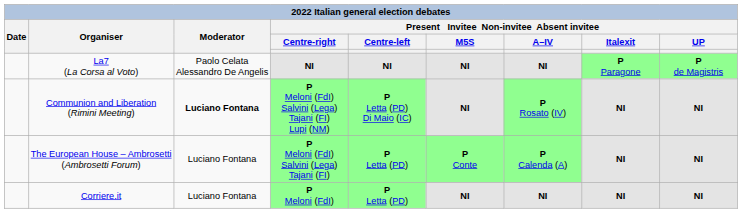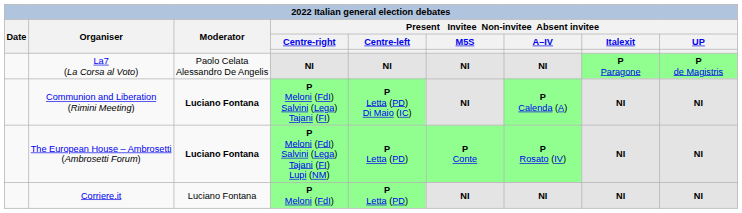Communion and Liberation (Rimini Meeting) | Present Invitee Non-invitee Absent invitee / Centre-right: P Meloni (FdI) Salvini (Lega) Tajani (FI) Lupi (NM) -> P Meloni (FdI) Salvini (Lega) Tajani (FI)
Communion and Liberation (Rimini Meeting) | Present Invitee Non-invitee Absent invitee / A–IV: P Rosato (IV) -> P Calenda (A)
The European House – Ambrosetti (Ambrosetti Forum) | Moderator: normal -> bold
The European House – Ambrosetti (Ambrosetti Forum) | Present Invitee Non-invitee Absent invitee / Centre-right: P Meloni (FdI) Salvini (Lega) Tajani (FI) -> P Meloni (FdI) Salvini (Lega) Tajani (FI) Lupi (NM)
The European House – Ambrosetti (Ambrosetti Forum) | Present Invitee Non-invitee Absent invitee / A–IV: P Calenda (A) -> P Rosato (IV)
